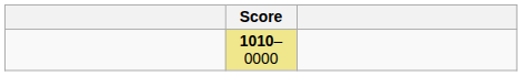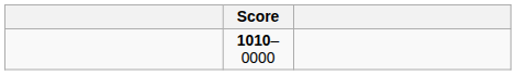row 2 | Score: khaki background -> no background
